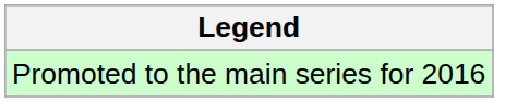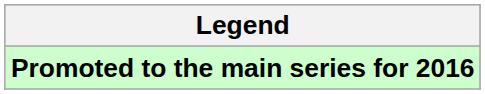row 2 | column 1: normal -> bold
